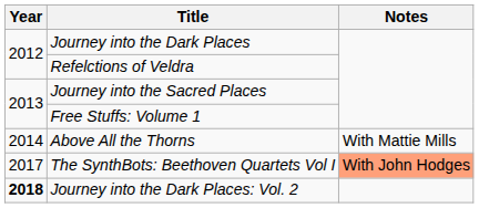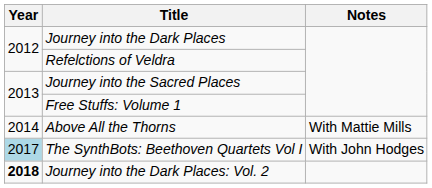The SynthBots: Beethoven Quartets Vol I | Year: no background -> lightblue background
The SynthBots: Beethoven Quartets Vol I | Notes: lightsalmon background -> no background
